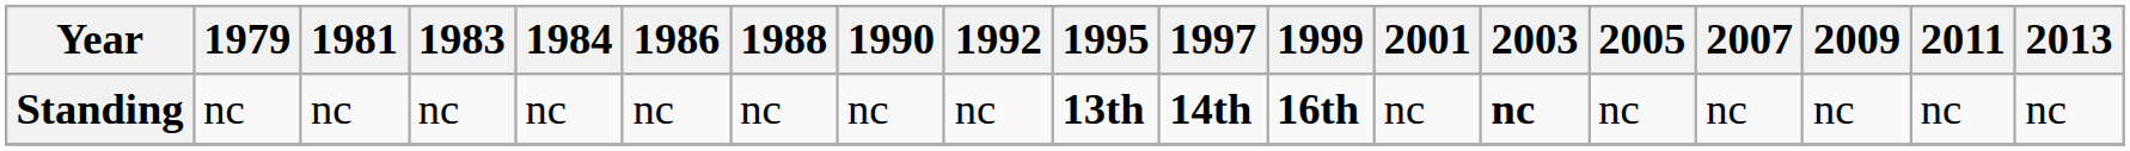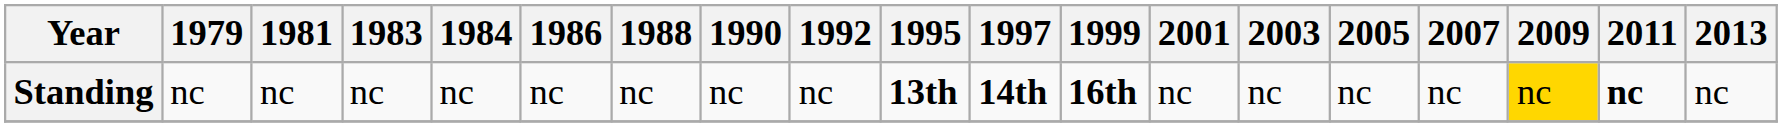Standing | 2003: bold -> normal
Standing | 2009: no background -> gold background
Standing | 2011: normal -> bold
